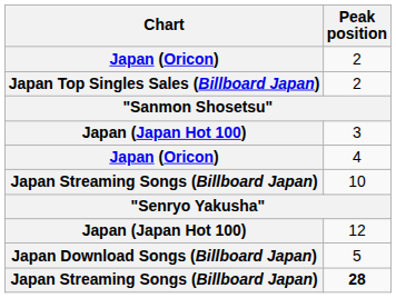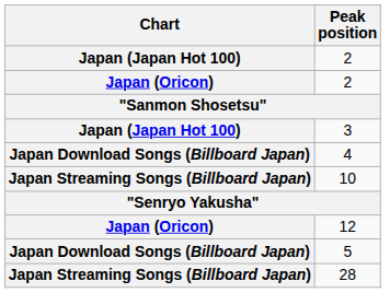row 2 | Chart: Japan (Oricon) -> Japan (Japan Hot 100)
row 3 | Chart: Japan Top Singles Sales (Billboard Japan) -> Japan (Oricon)
row 6 | Chart: Japan (Oricon) -> Japan Download Songs (Billboard Japan)
row 9 | Chart: Japan (Japan Hot 100) -> Japan (Oricon)
row 11 | Peak position: bold -> normal
